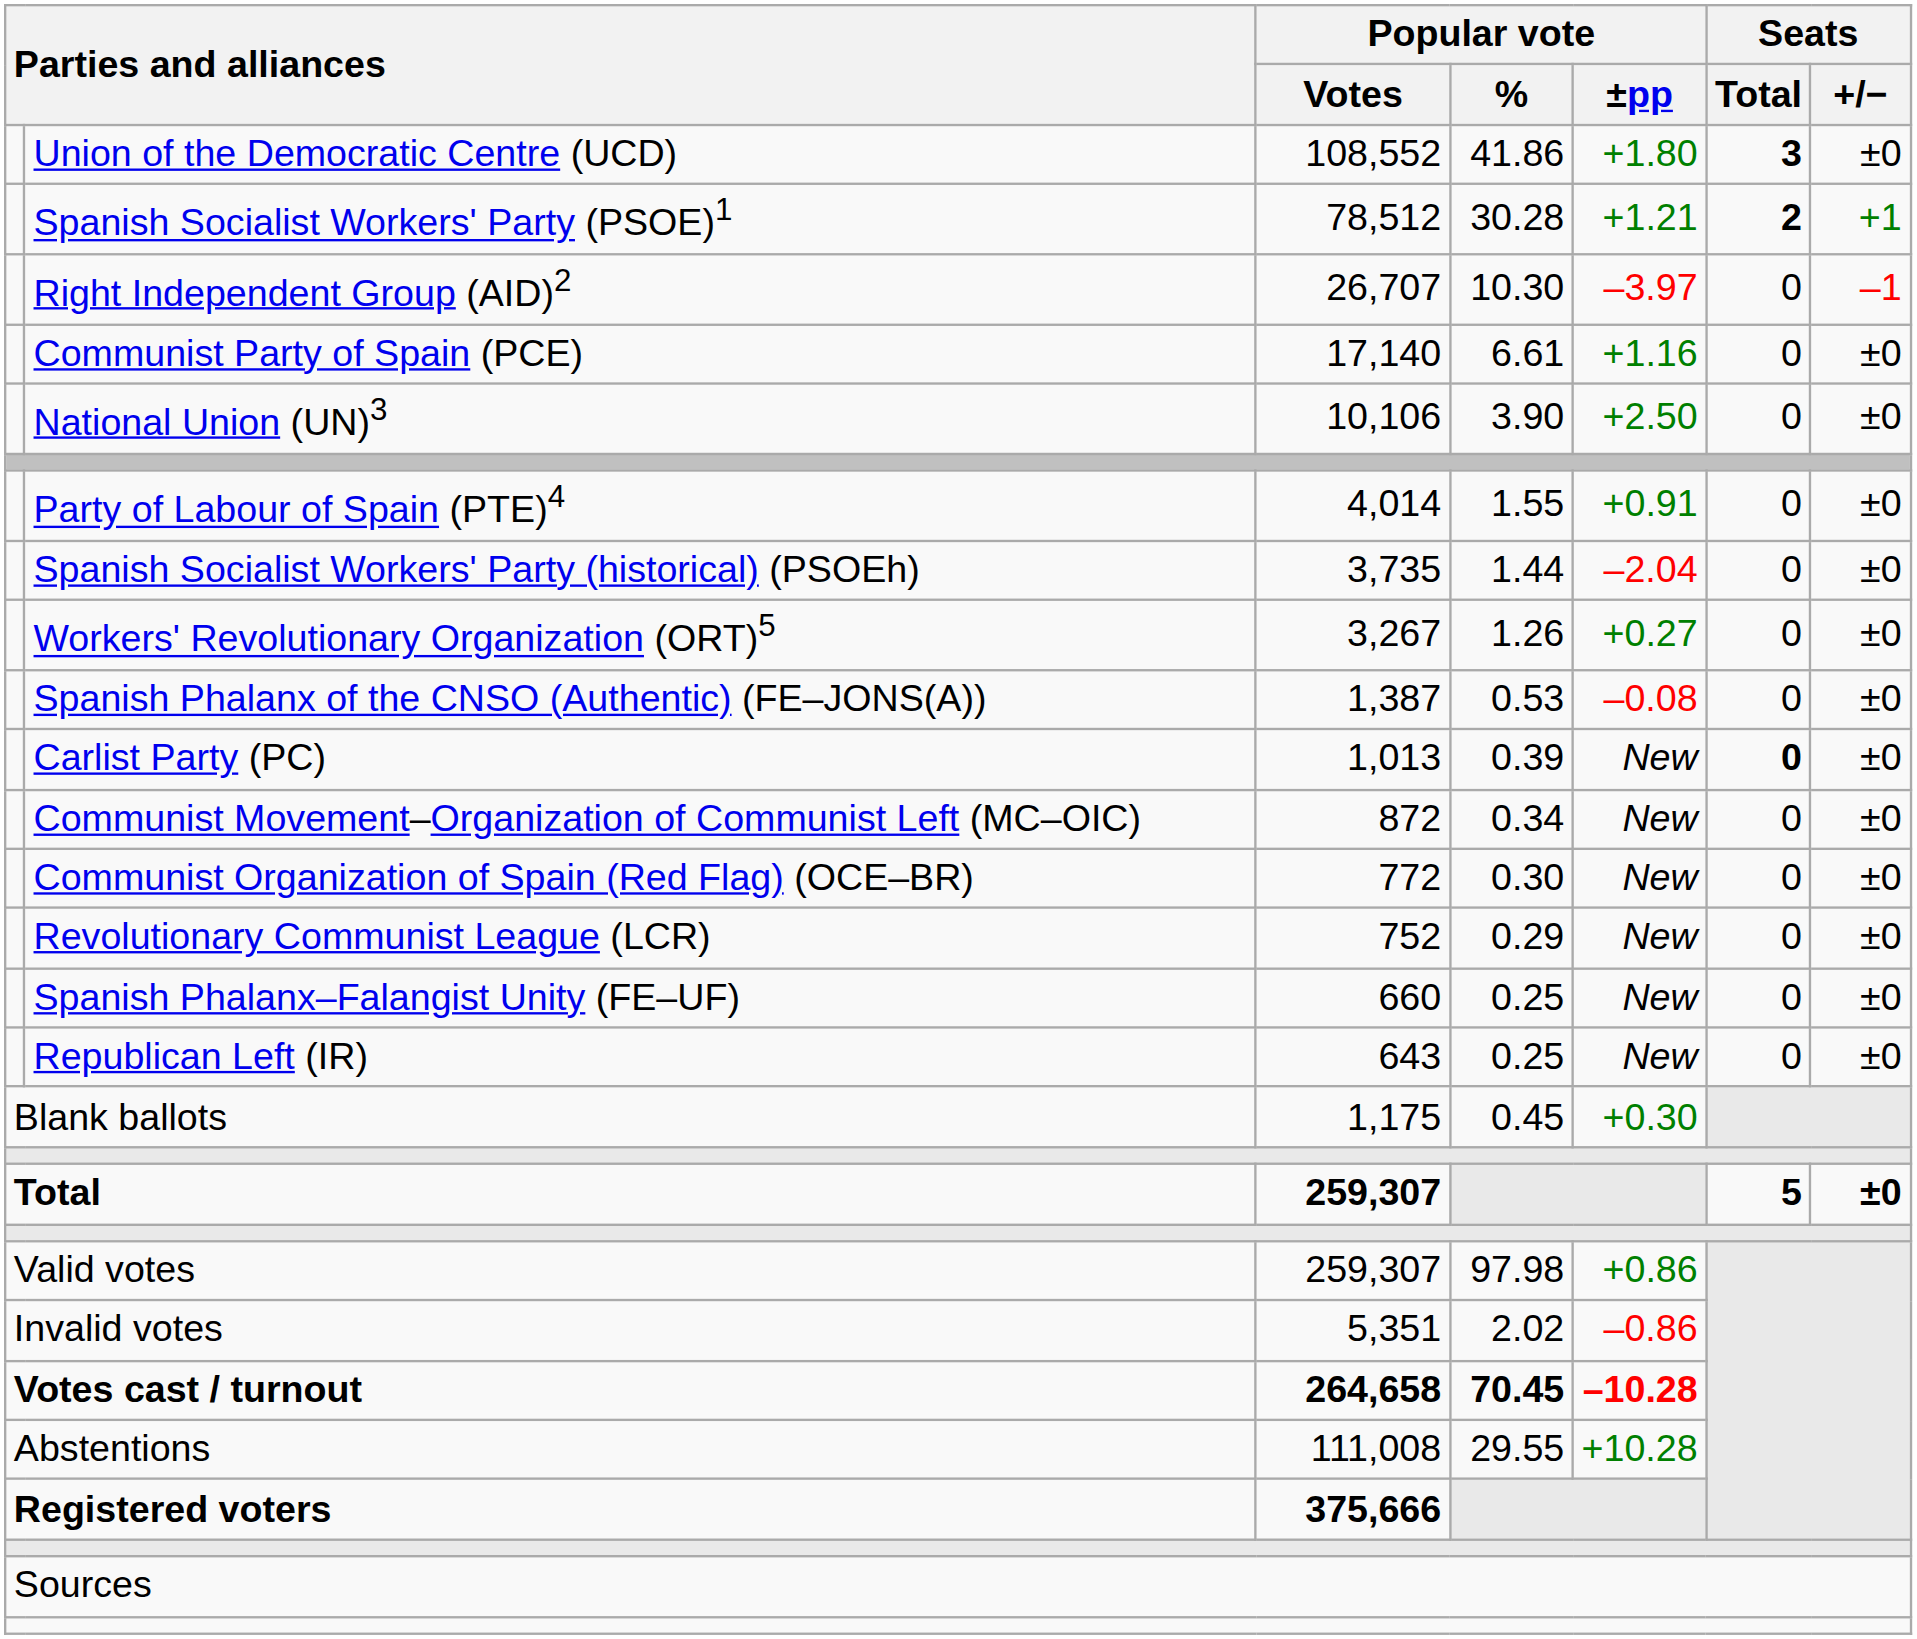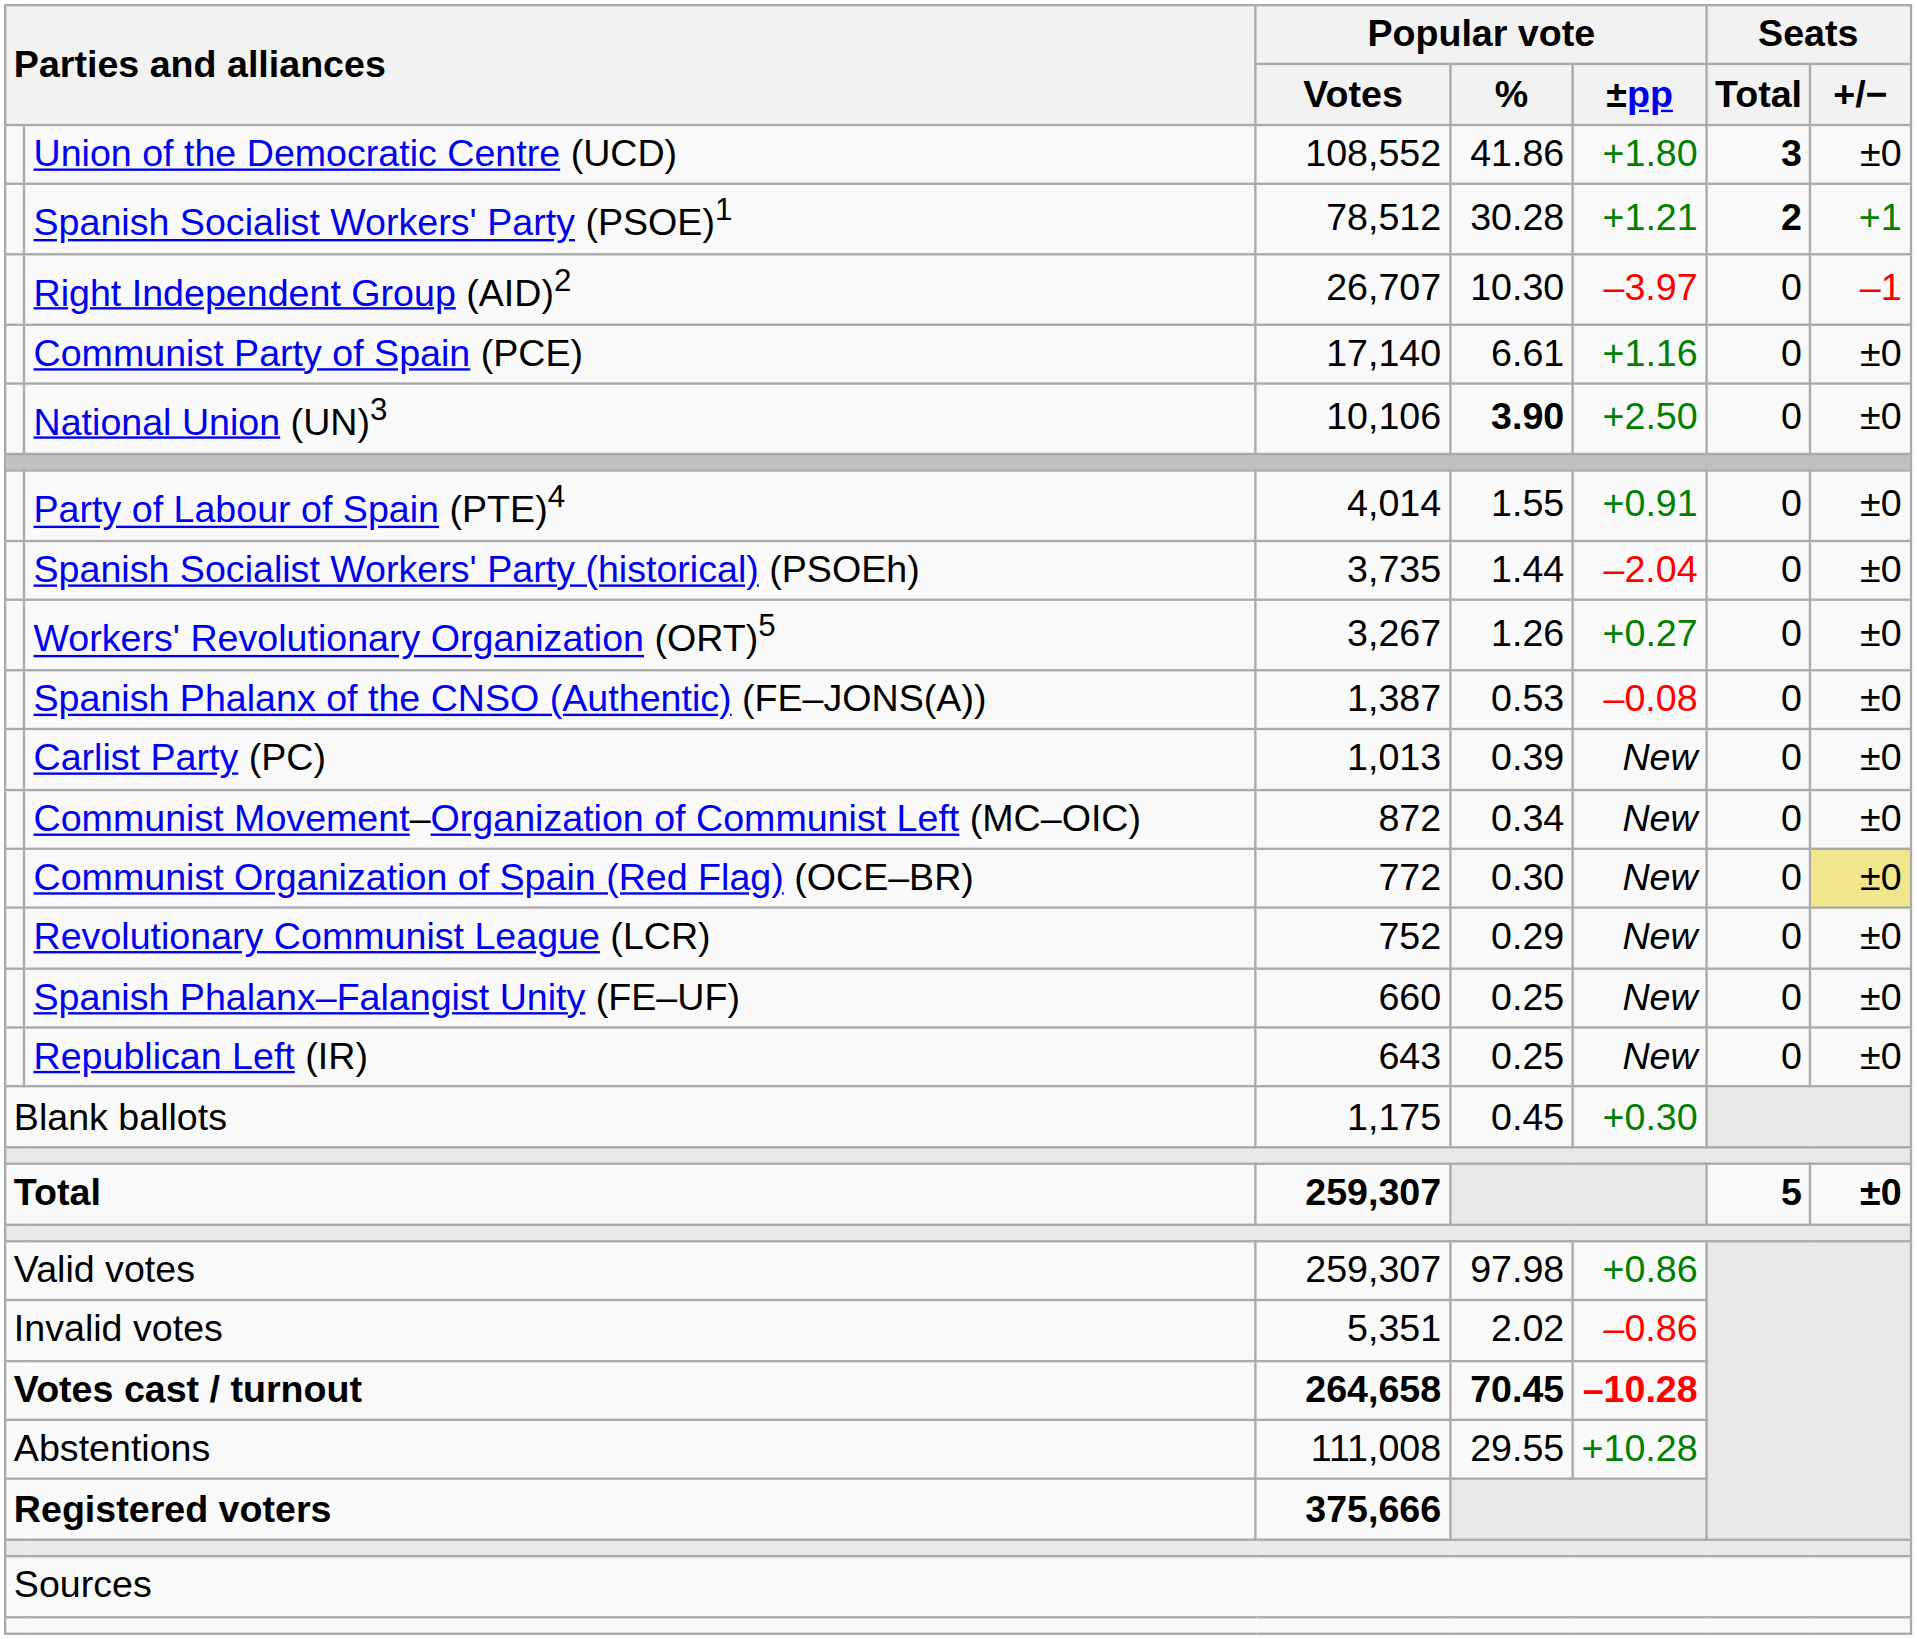National Union (UN)3 | Popular vote / %: normal -> bold
Carlist Party (PC) | Seats / Total: bold -> normal
Communist Organization of Spain (Red Flag) (OCE–BR) | Seats / +/−: no background -> khaki background
